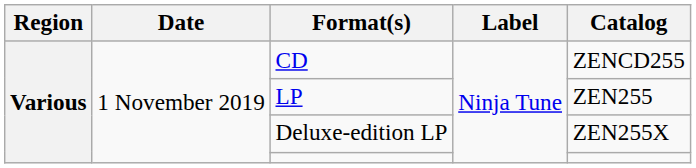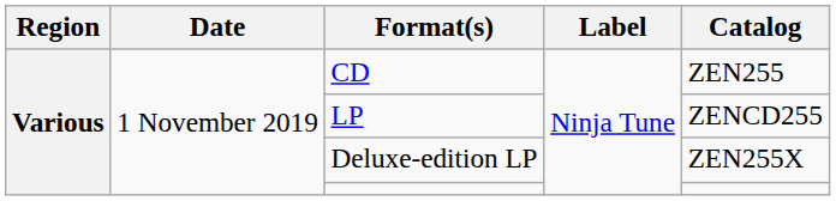CD | Catalog: ZENCD255 -> ZEN255
LP | Catalog: ZEN255 -> ZENCD255
